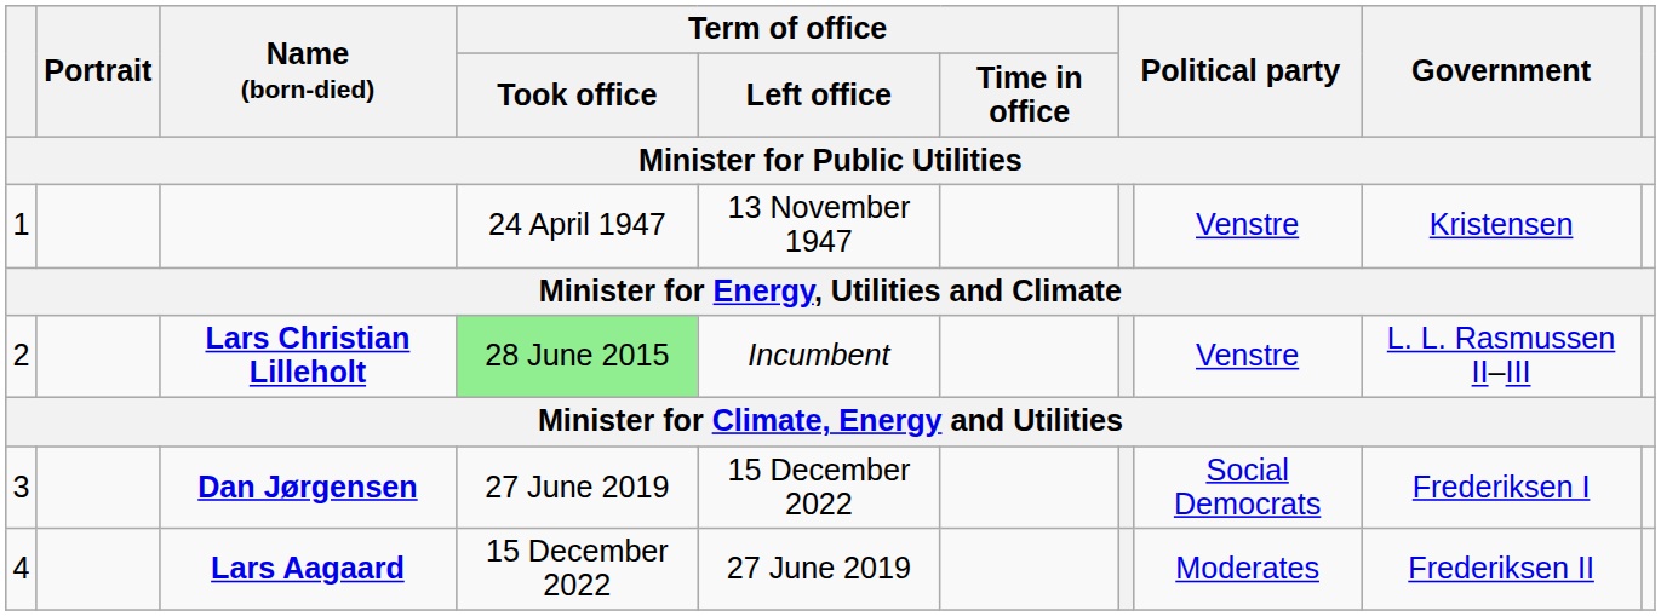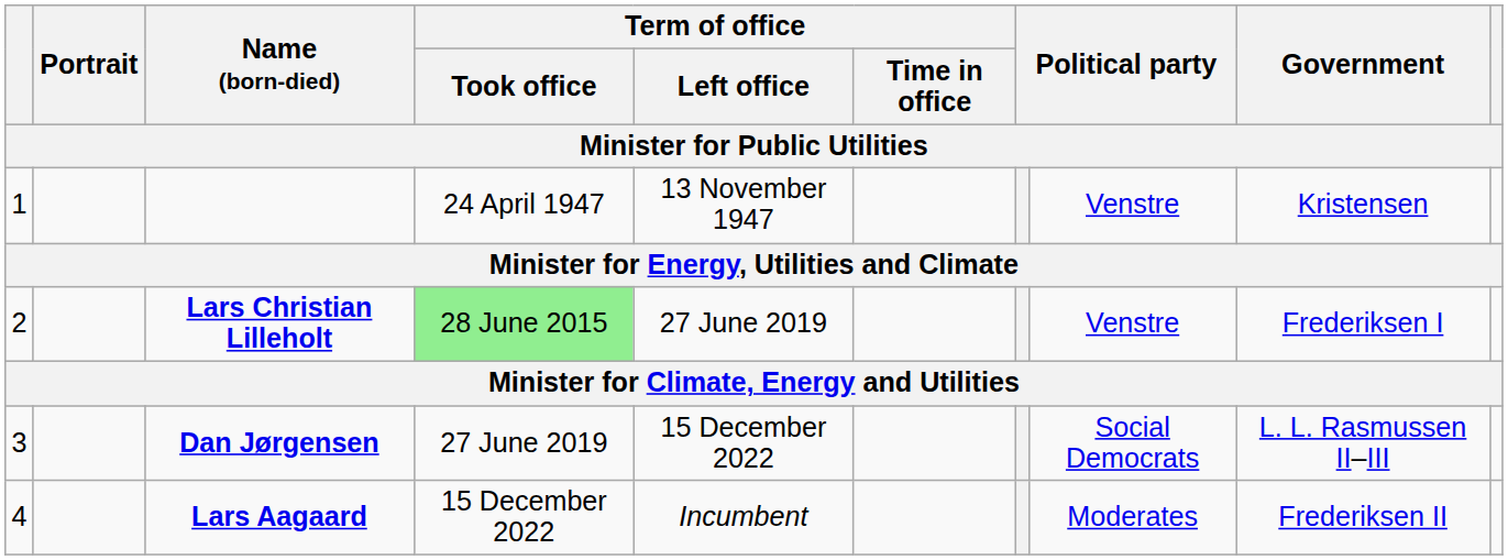Lars Christian Lilleholt | Term of office / Left office: Incumbent -> 27 June 2019
Lars Christian Lilleholt | Government: L. L. Rasmussen II–III -> Frederiksen I
Dan Jørgensen | Government: Frederiksen I -> L. L. Rasmussen II–III
Lars Aagaard | Term of office / Left office: 27 June 2019 -> Incumbent
